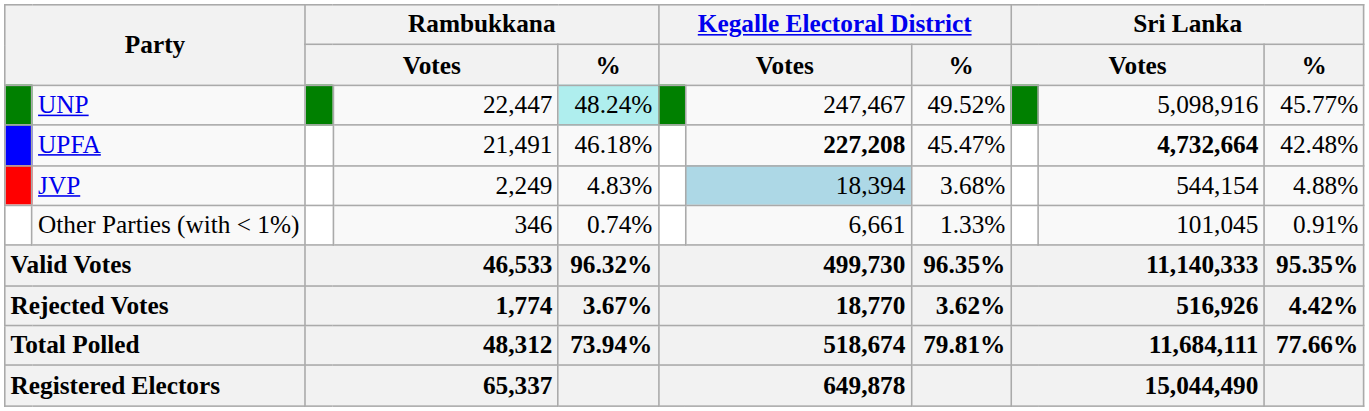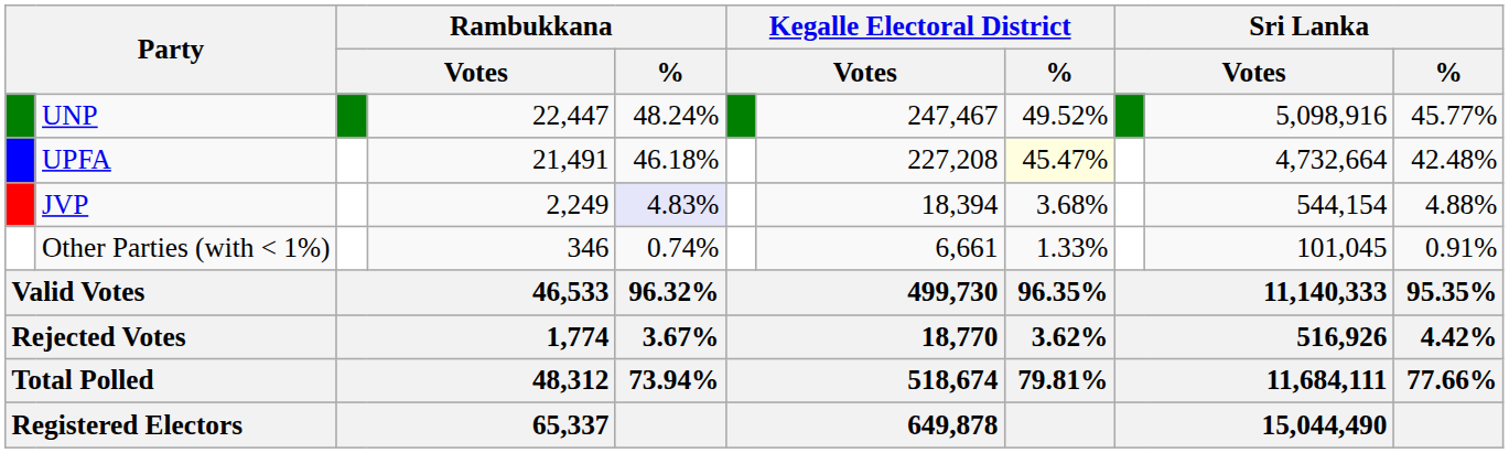UNP | Rambukkana / %: paleturquoise background -> no background
UPFA | column 7: bold -> normal
UPFA | Kegalle Electoral District / %: no background -> lightyellow background
UPFA | column 10: bold -> normal
JVP | Rambukkana / %: no background -> lavender background
JVP | column 7: lightblue background -> no background
